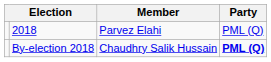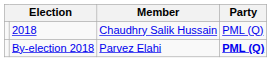2018 | Member: Parvez Elahi -> Chaudhry Salik Hussain
By-election 2018 | Member: Chaudhry Salik Hussain -> Parvez Elahi
